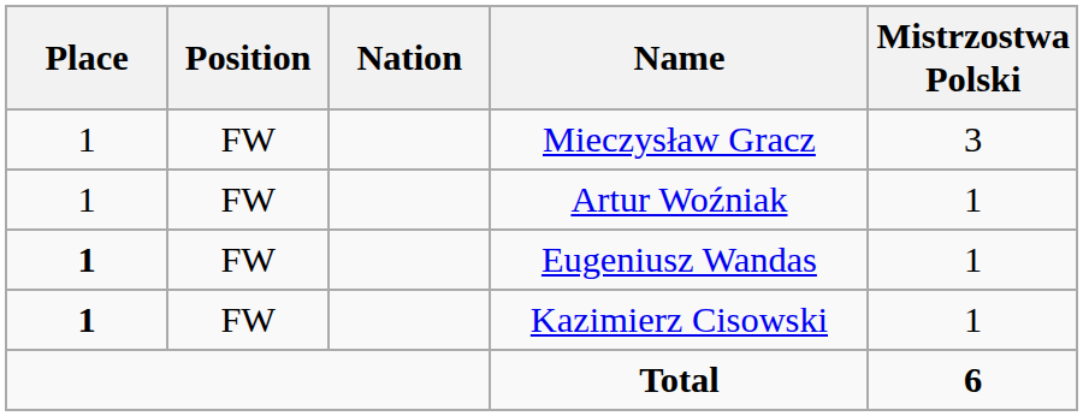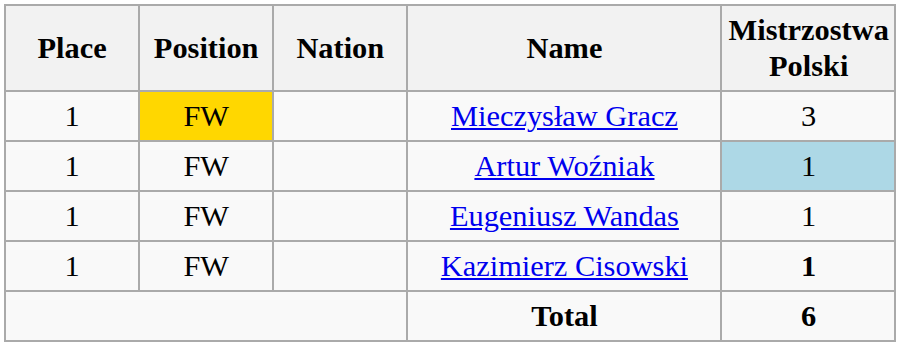Mieczysław Gracz | Position: no background -> gold background
Artur Woźniak | Mistrzostwa Polski: no background -> lightblue background
Eugeniusz Wandas | Place: bold -> normal
Kazimierz Cisowski | Place: bold -> normal
Kazimierz Cisowski | Mistrzostwa Polski: normal -> bold
